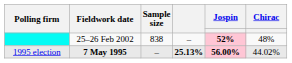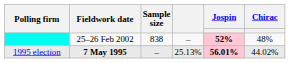1995 election | column 4: bold -> normal
1995 election | Jospin: 56.00% -> 56.01%
